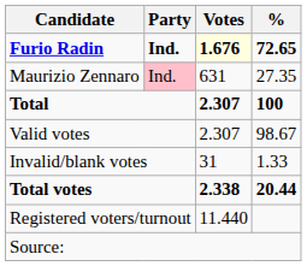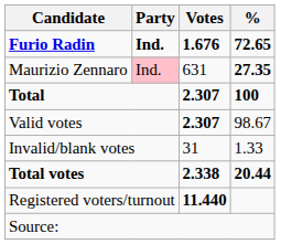Furio Radin | Votes: lightyellow background -> no background
Maurizio Zennaro | %: normal -> bold
Valid votes | Votes: normal -> bold
Registered voters/turnout | Votes: normal -> bold
